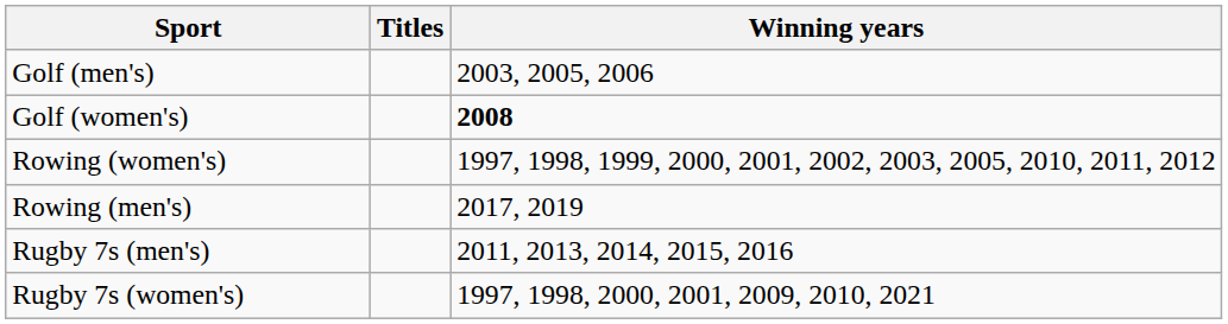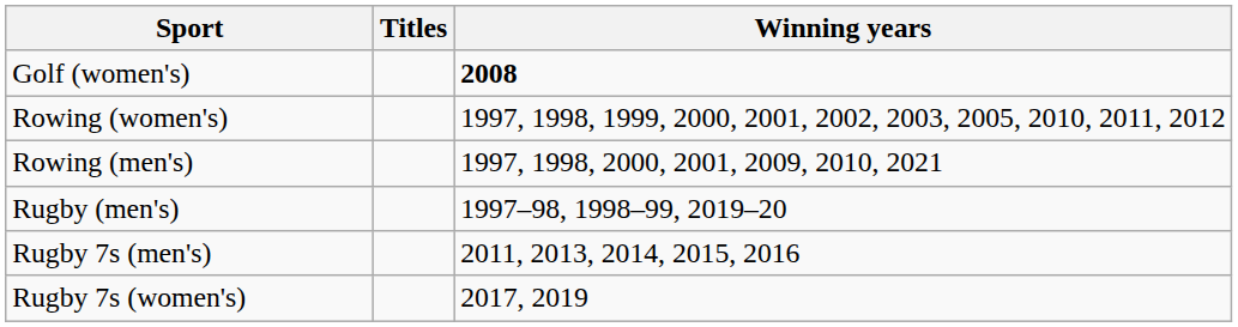- row: Golf (men's) | 2003, 2005, 2006
Rowing (men's) | Winning years: 2017, 2019 -> 1997, 1998, 2000, 2001, 2009, 2010, 2021
+ row: Rugby (men's) | 1997–98, 1998–99, 2019–20
Rugby 7s (women's) | Winning years: 1997, 1998, 2000, 2001, 2009, 2010, 2021 -> 2017, 2019
